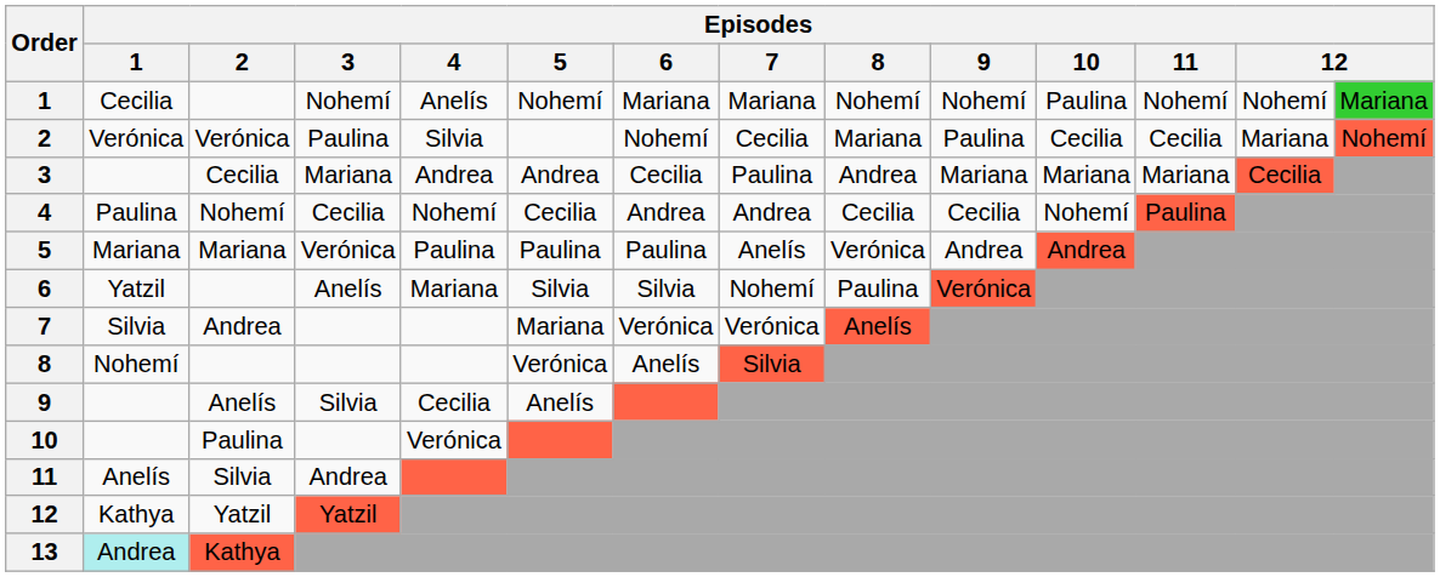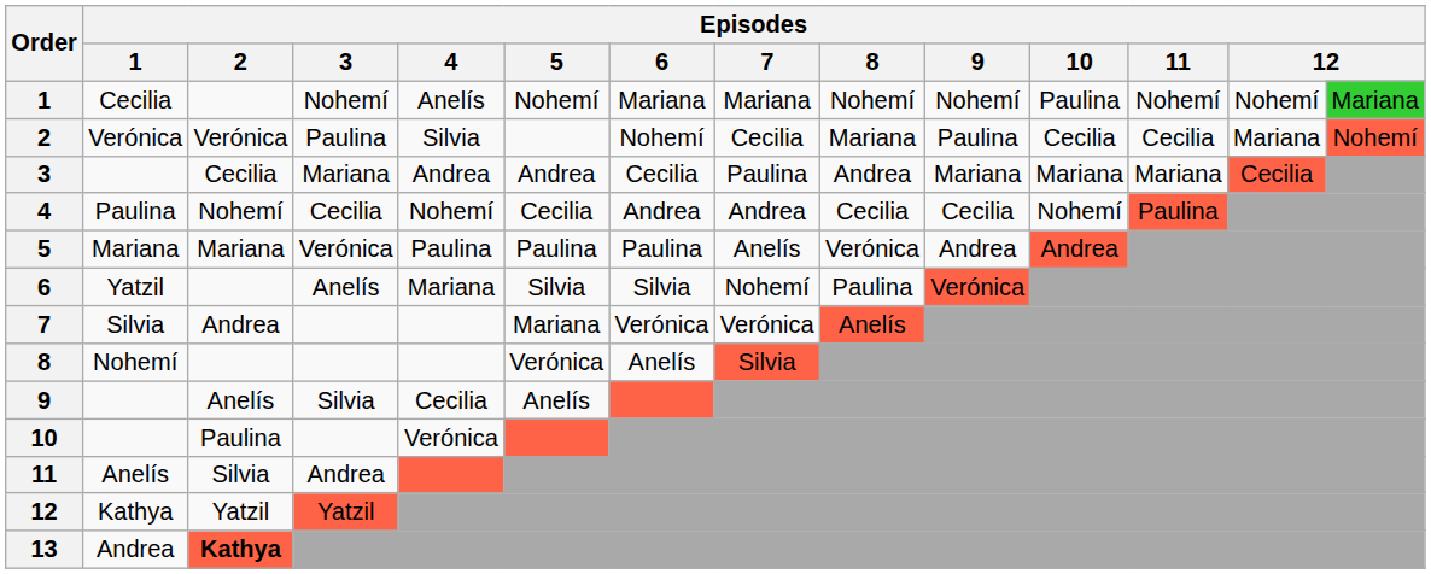13 | Episodes / 1: paleturquoise background -> no background
13 | Episodes / 2: normal -> bold
